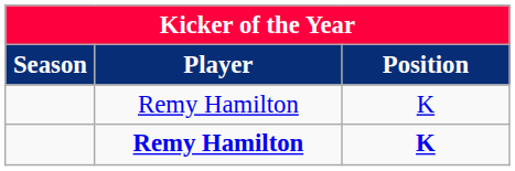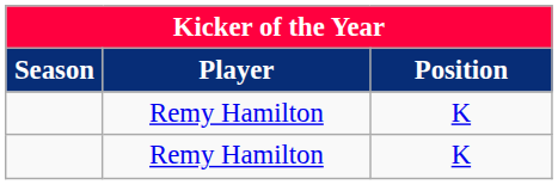row 4 | Player: bold -> normal
row 4 | Position: bold -> normal
